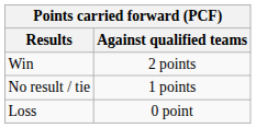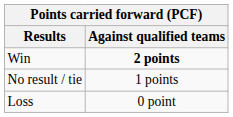Win | Against qualified teams: normal -> bold
